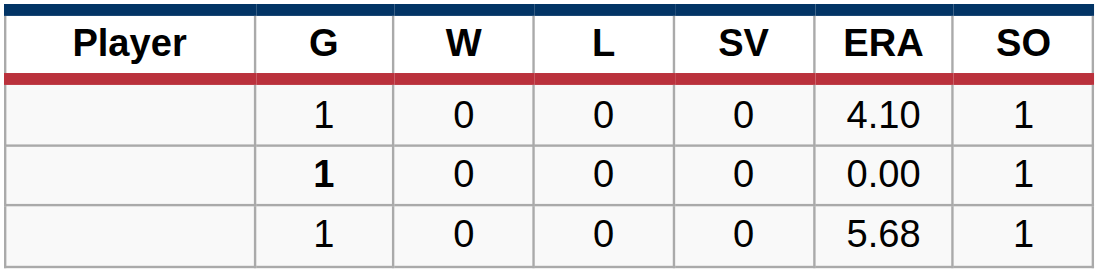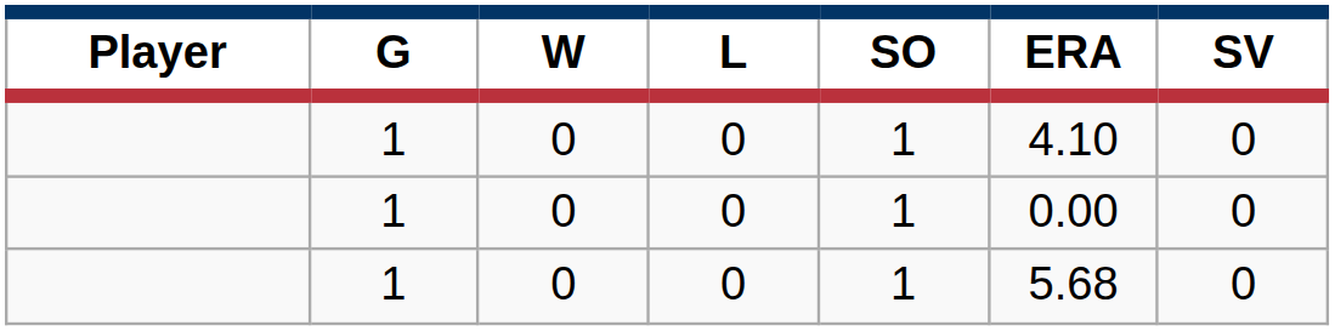columns swapped: SV <-> SO
row 3 | G: bold -> normal
